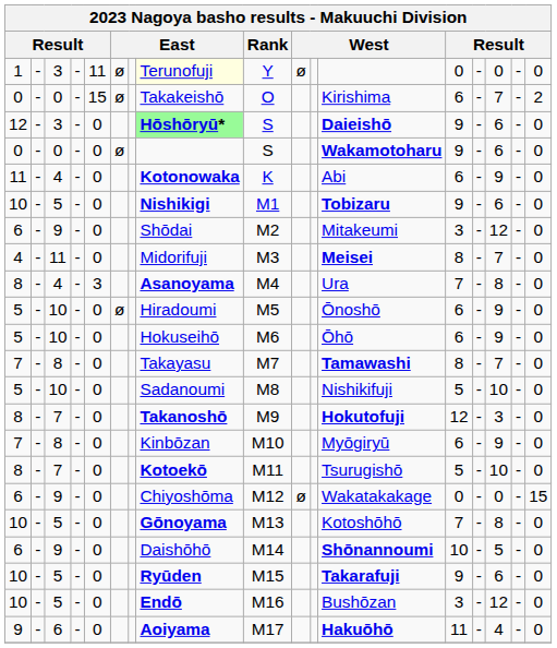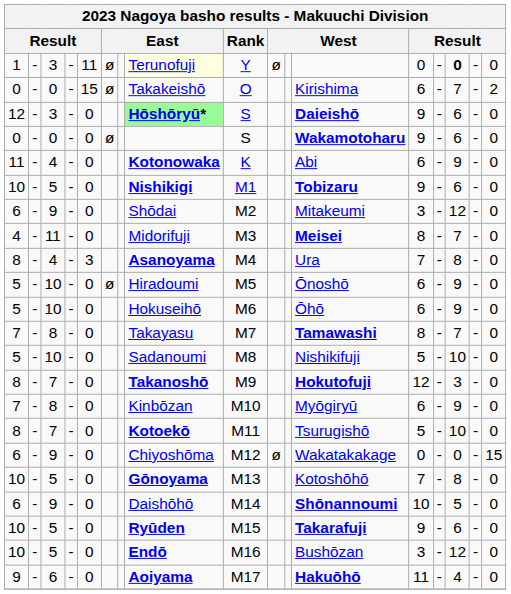1 | column 15: normal -> bold
